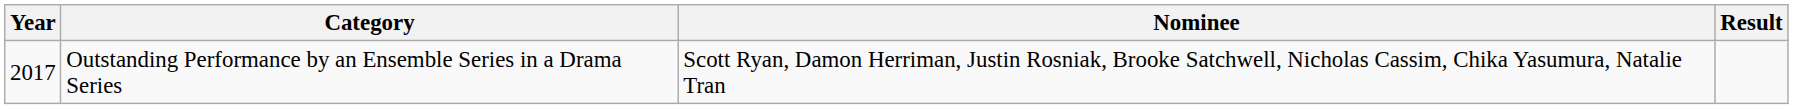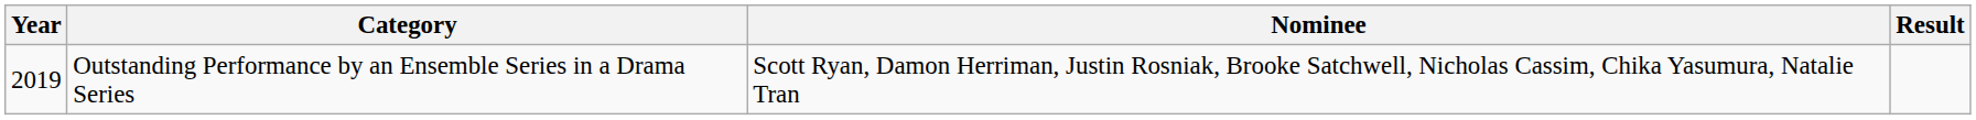row 2 | Year: 2017 -> 2019
